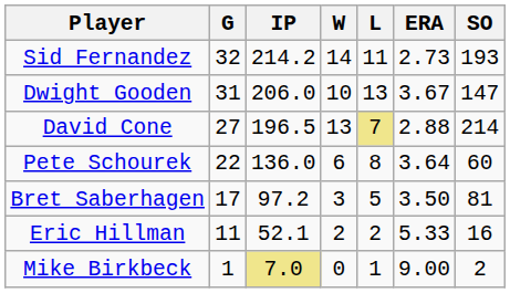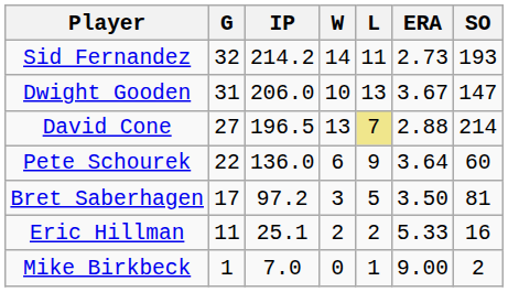Pete Schourek | L: 8 -> 9
Eric Hillman | IP: 52.1 -> 25.1
Mike Birkbeck | IP: khaki background -> no background
